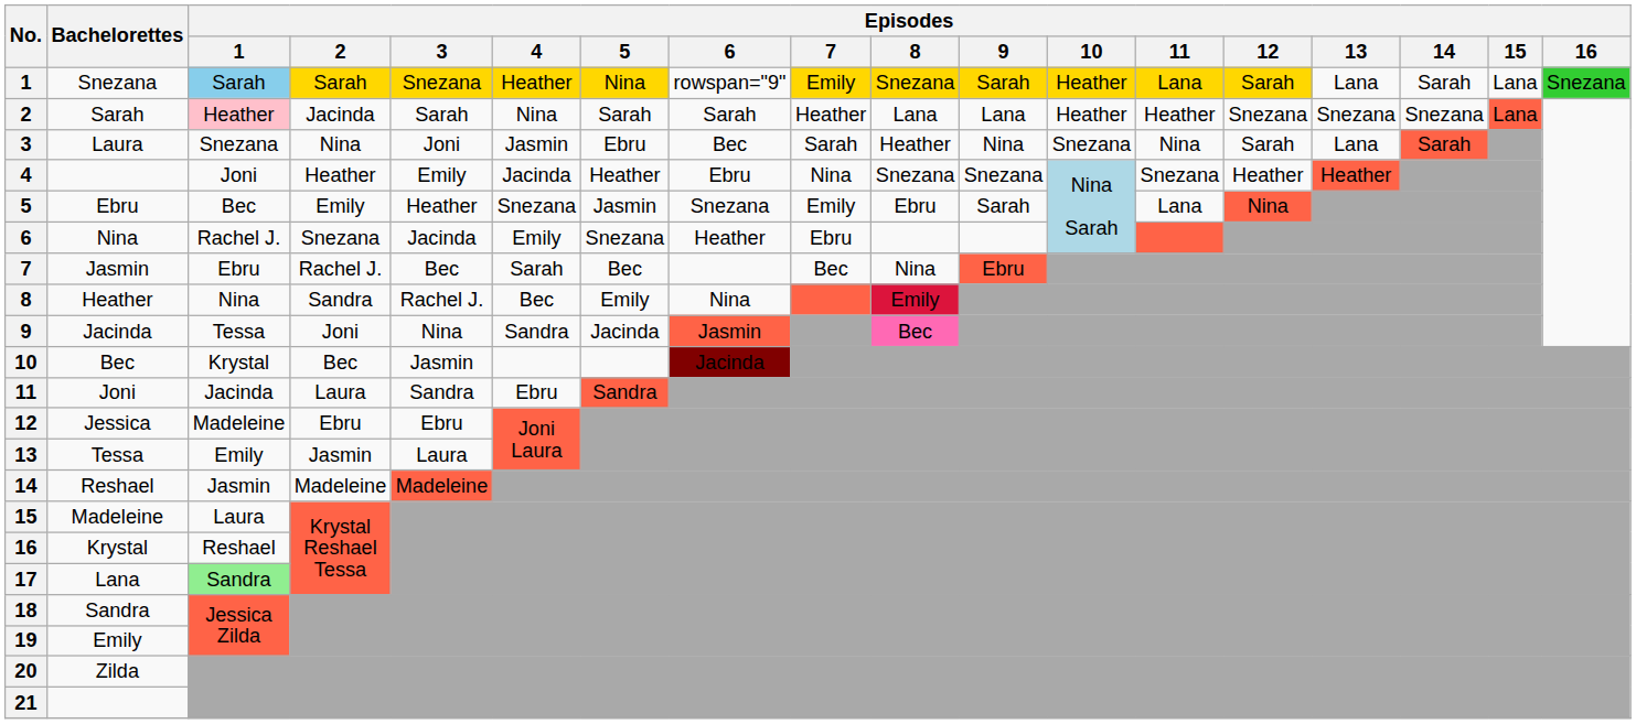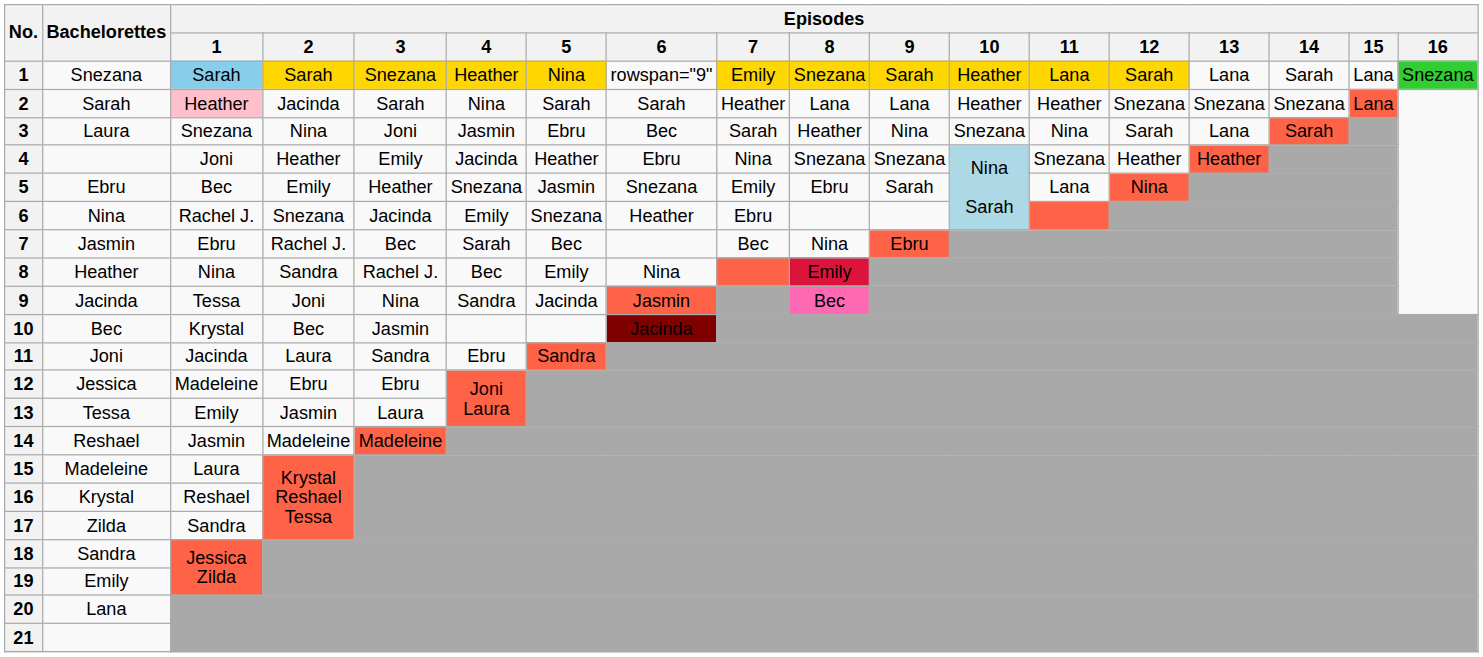17 | Bachelorettes: Lana -> Zilda
17 | Episodes / 1: lightgreen background -> no background
20 | Bachelorettes: Zilda -> Lana
